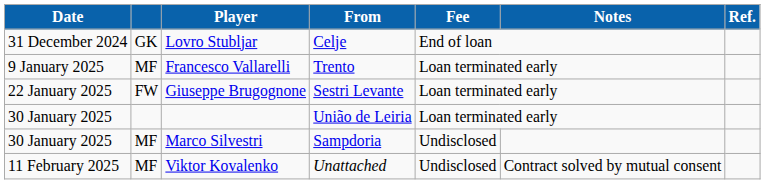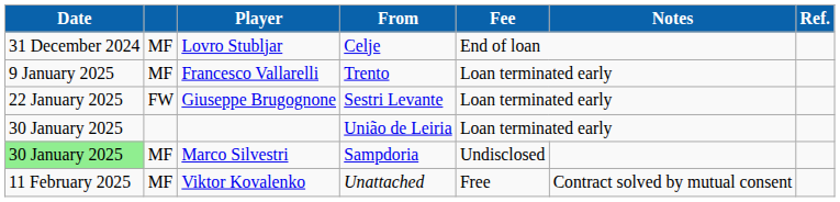Lovro Stubljar | column 2: GK -> MF
Marco Silvestri | Date: no background -> lightgreen background
Viktor Kovalenko | Fee: Undisclosed -> Free
